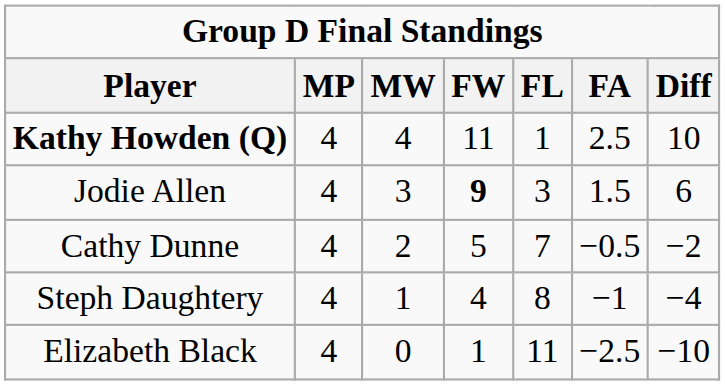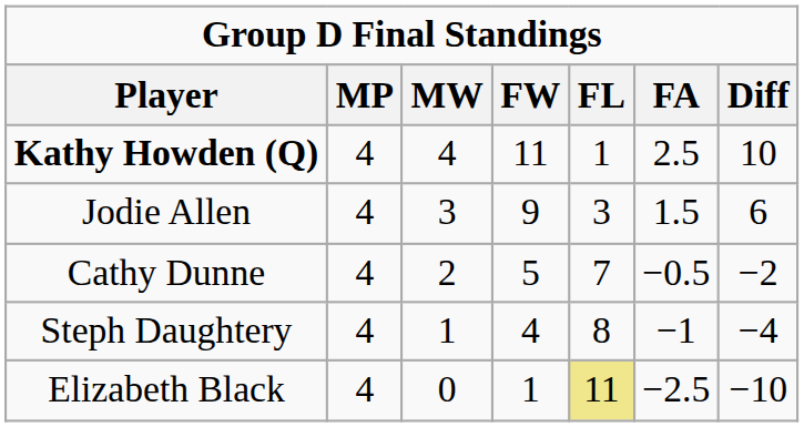Jodie Allen | FW: bold -> normal
Elizabeth Black | FL: no background -> khaki background
